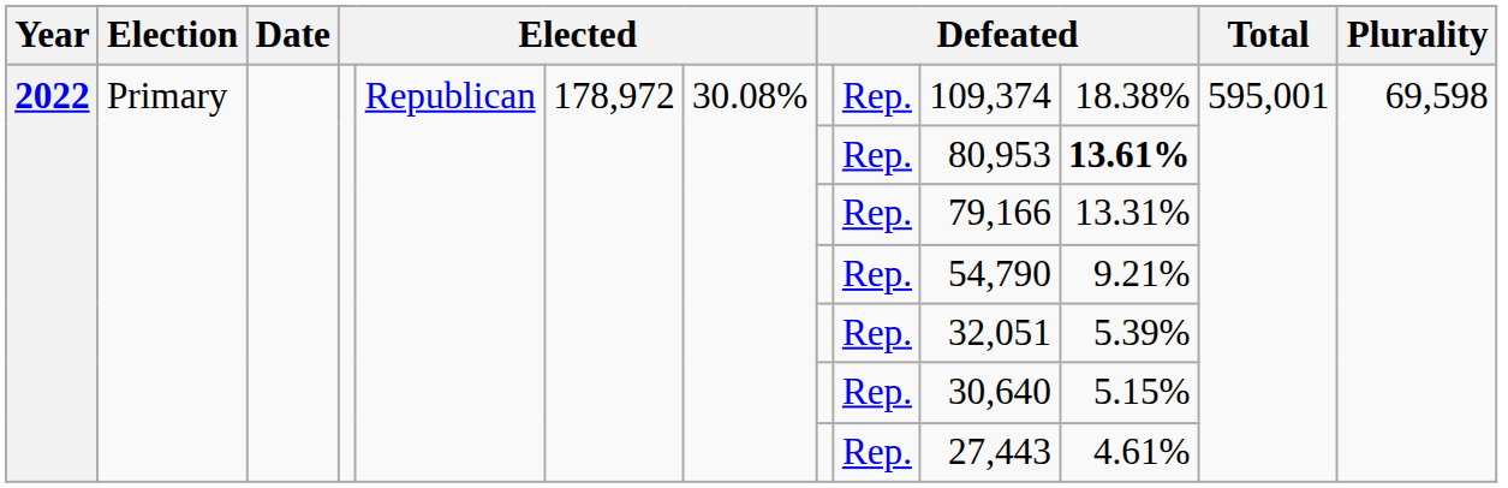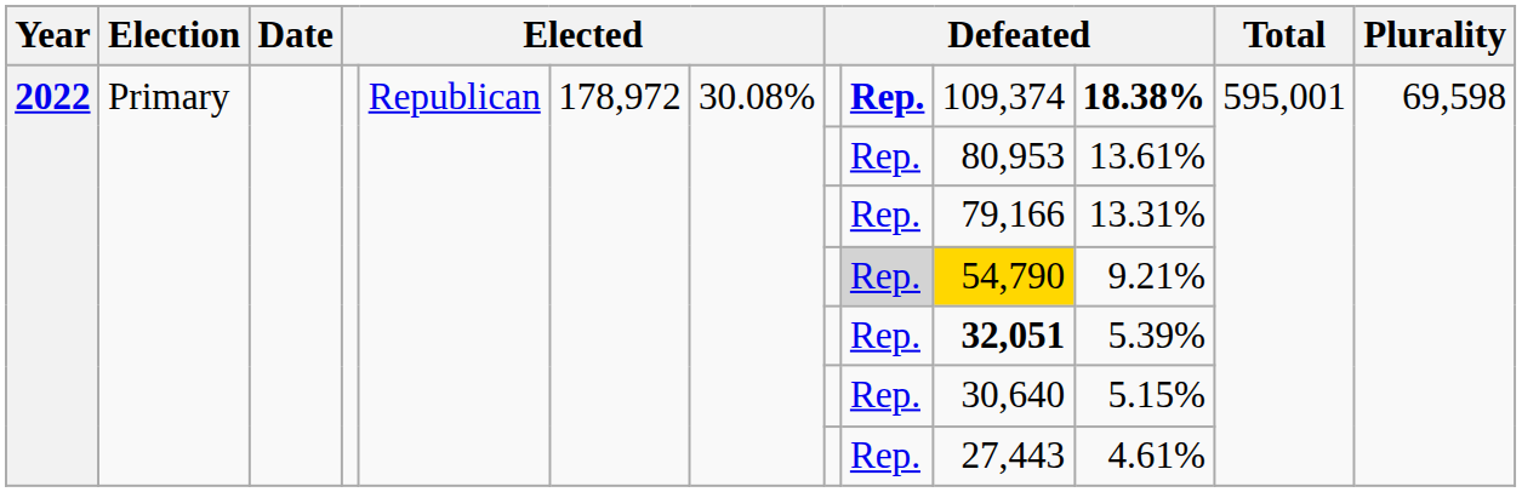row 2 | column 9: normal -> bold
row 2 | column 11: normal -> bold
row 3 | column 11: bold -> normal
row 5 | column 9: no background -> lightgrey background
row 5 | column 10: no background -> gold background
row 6 | column 10: normal -> bold
